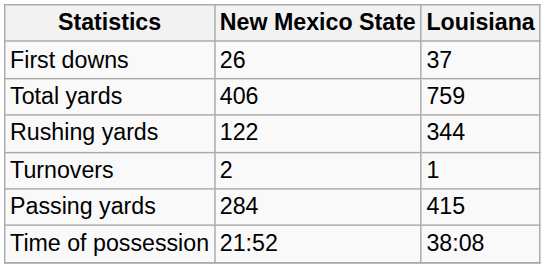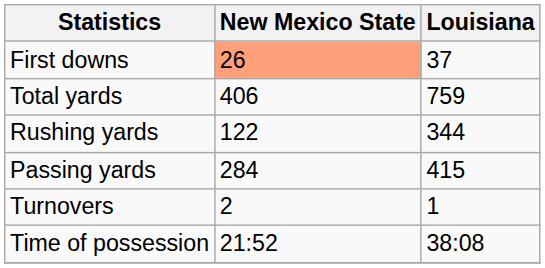First downs | New Mexico State: no background -> lightsalmon background
rows swapped: Passing yards <-> Turnovers
